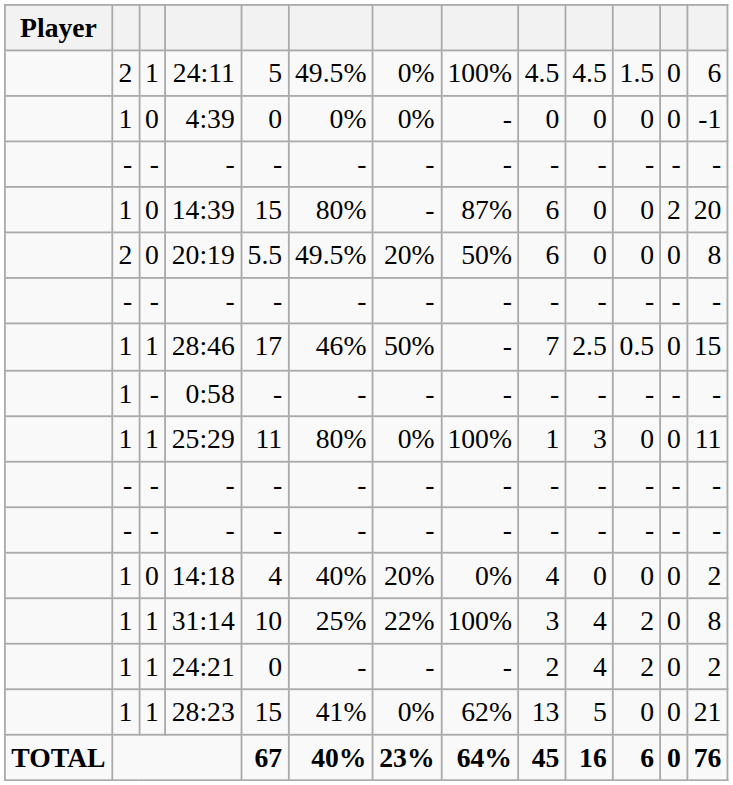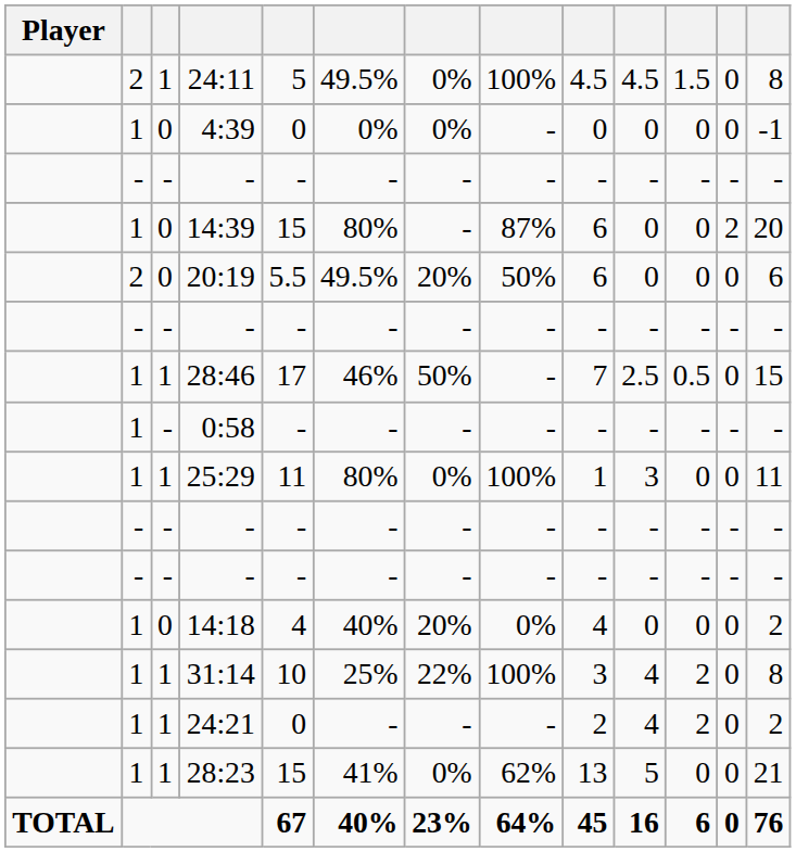24:11 | column 13: 6 -> 8
20:19 | column 13: 8 -> 6
